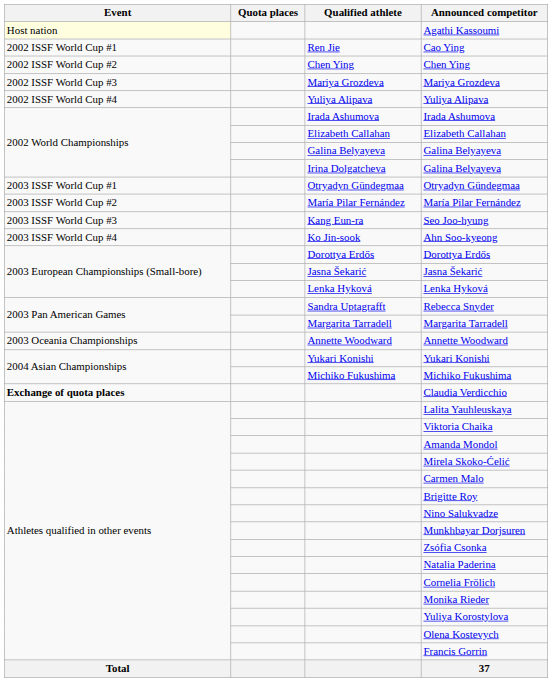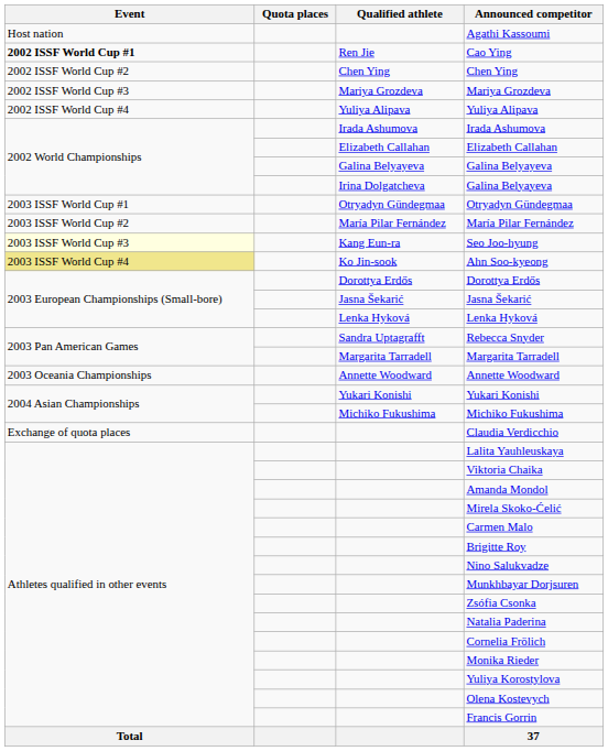Agathi Kassoumi | Event: lightyellow background -> no background
Cao Ying | Event: normal -> bold
Seo Joo-hyung | Event: no background -> lightyellow background
Ahn Soo-kyeong | Event: no background -> khaki background
Claudia Verdicchio | Event: bold -> normal
